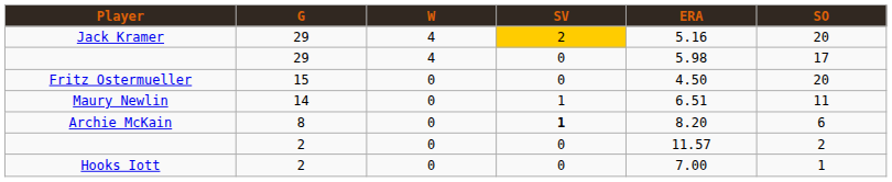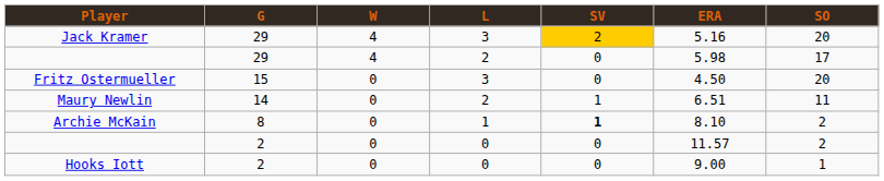+ column: L | 3 | 2 | 3 | 2 | 1 | 0 | 0
Archie McKain | ERA: 8.20 -> 8.10
Archie McKain | SO: 6 -> 2
Hooks Iott | ERA: 7.00 -> 9.00
